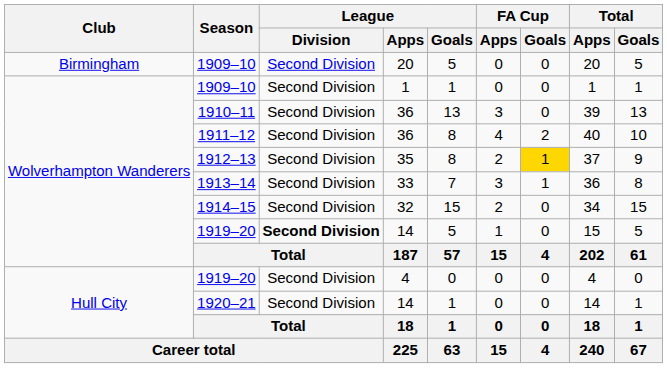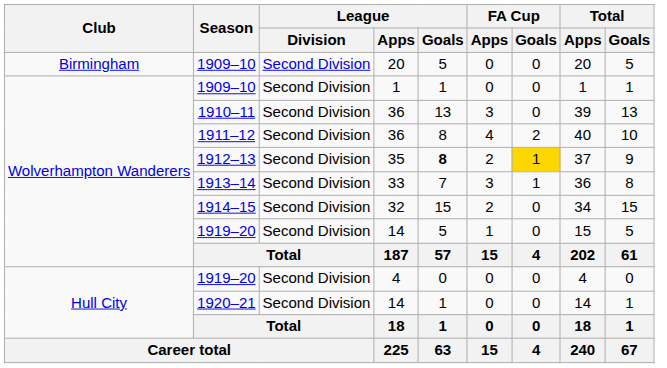1912–13 | League / Goals: normal -> bold
1919–20 / 14 | League / Division: bold -> normal
